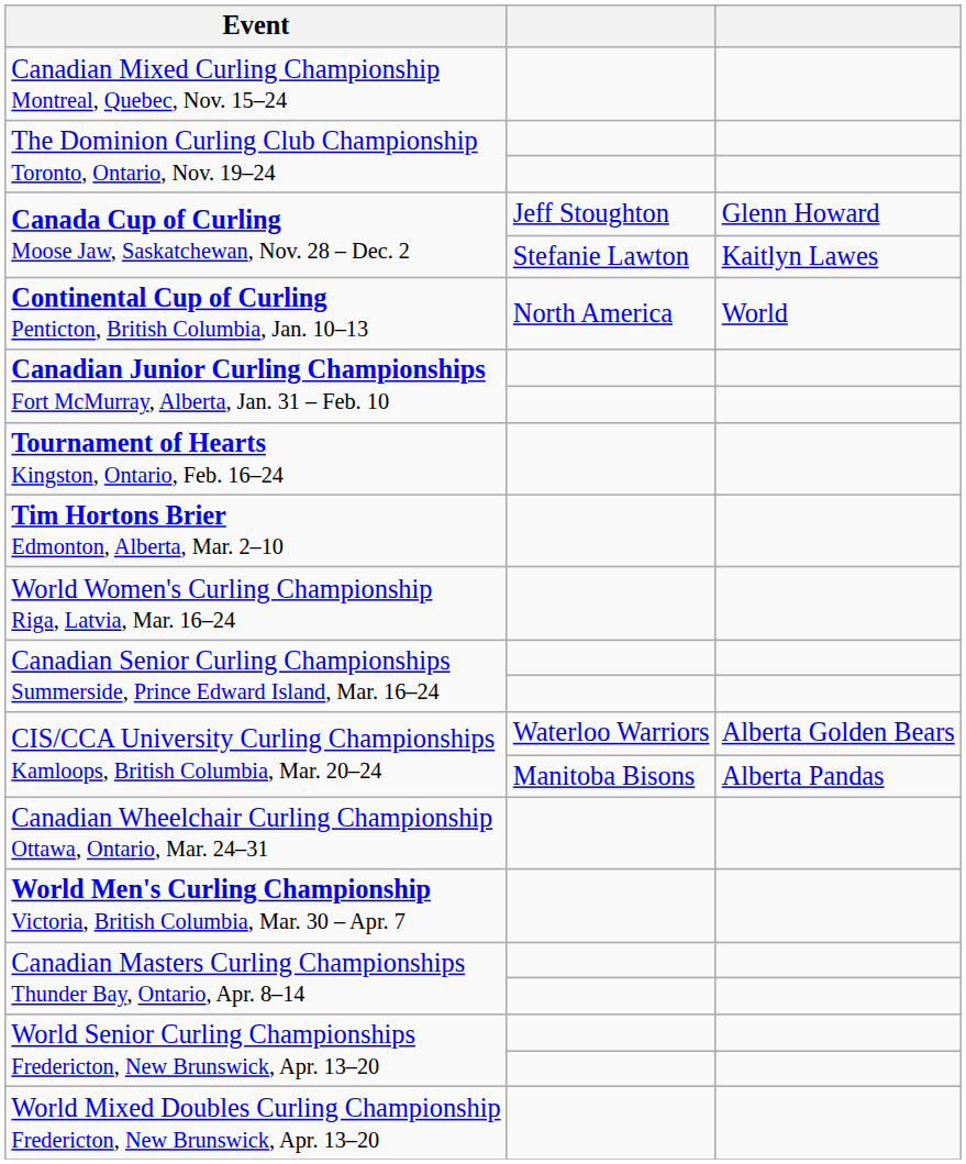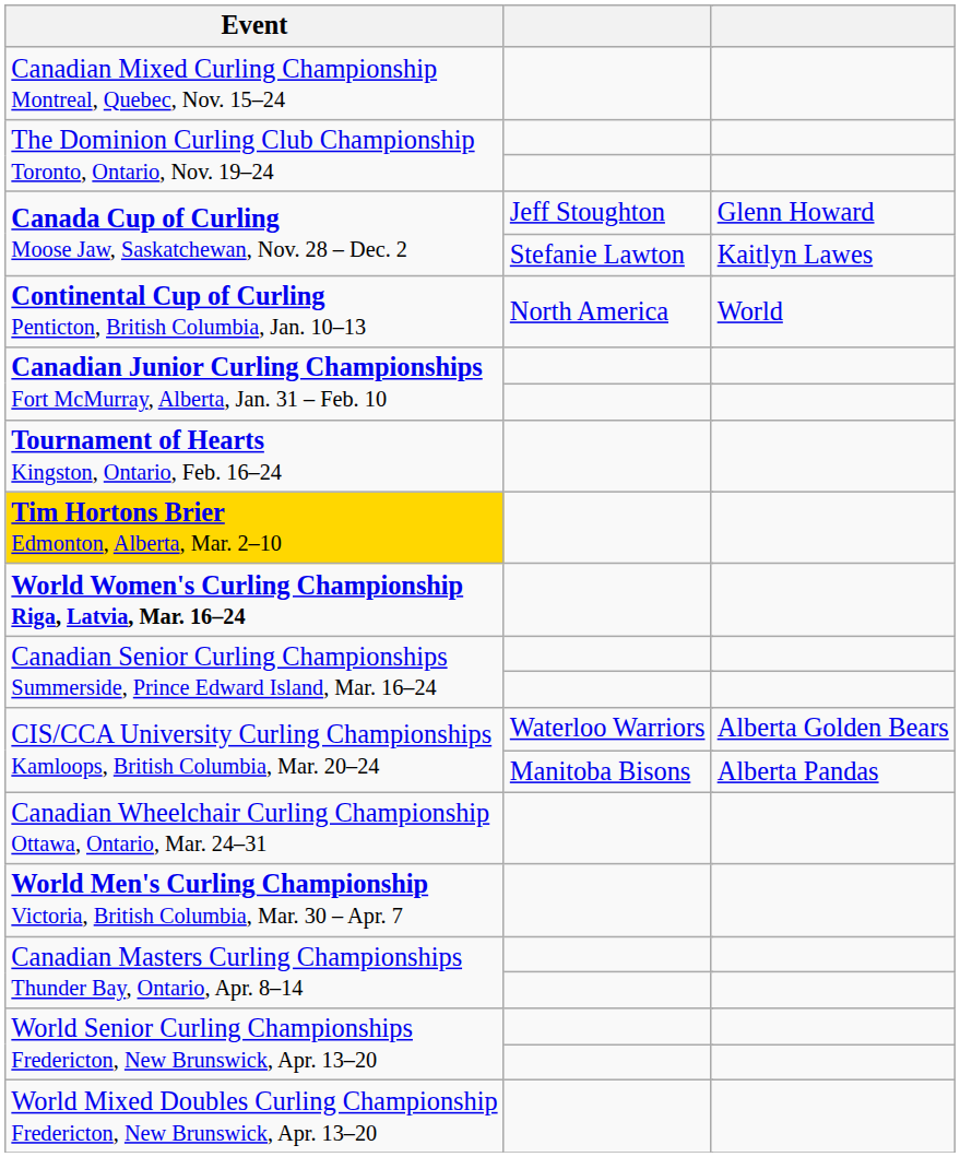Tim Hortons Brier Edmonton, Alberta, Mar. 2–10 | Event: no background -> gold background
World Women's Curling Championship Riga, Latvia, Mar. 16–24 | Event: normal -> bold
